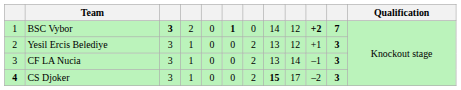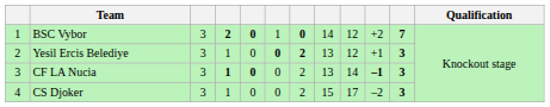BSC Vybor | column 3: bold -> normal
BSC Vybor | column 4: normal -> bold
BSC Vybor | column 5: normal -> bold
BSC Vybor | column 6: bold -> normal
BSC Vybor | column 7: normal -> bold
BSC Vybor | column 10: bold -> normal
Yesil Ercis Belediye | column 6: normal -> bold
Yesil Ercis Belediye | column 7: normal -> bold
CF LA Nucia | column 4: normal -> bold
CF LA Nucia | column 5: normal -> bold
CF LA Nucia | column 10: normal -> bold
CS Djoker | column 1: bold -> normal
CS Djoker | column 8: bold -> normal
